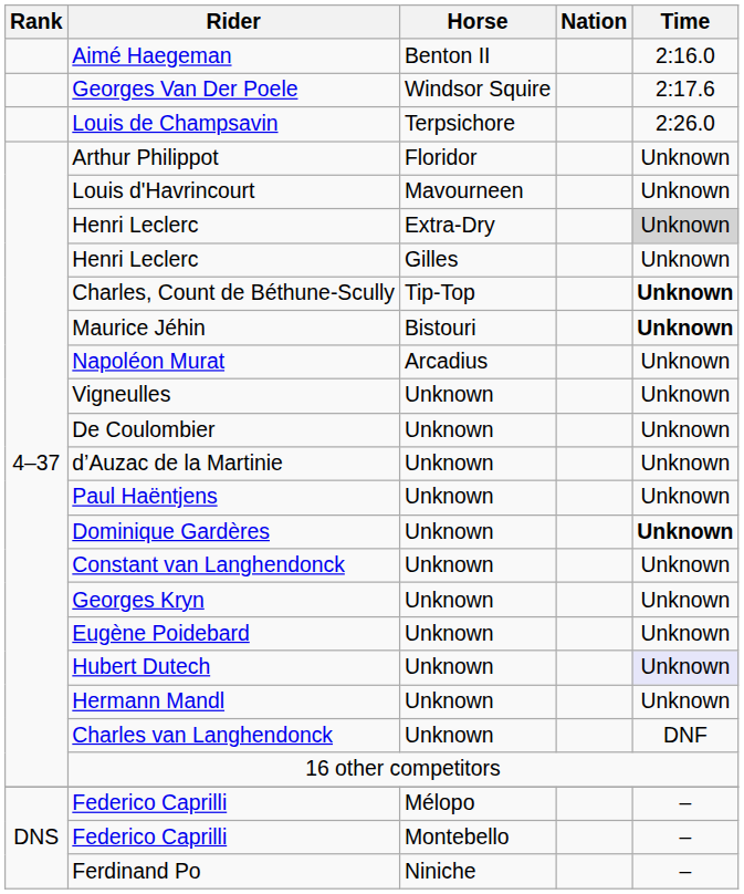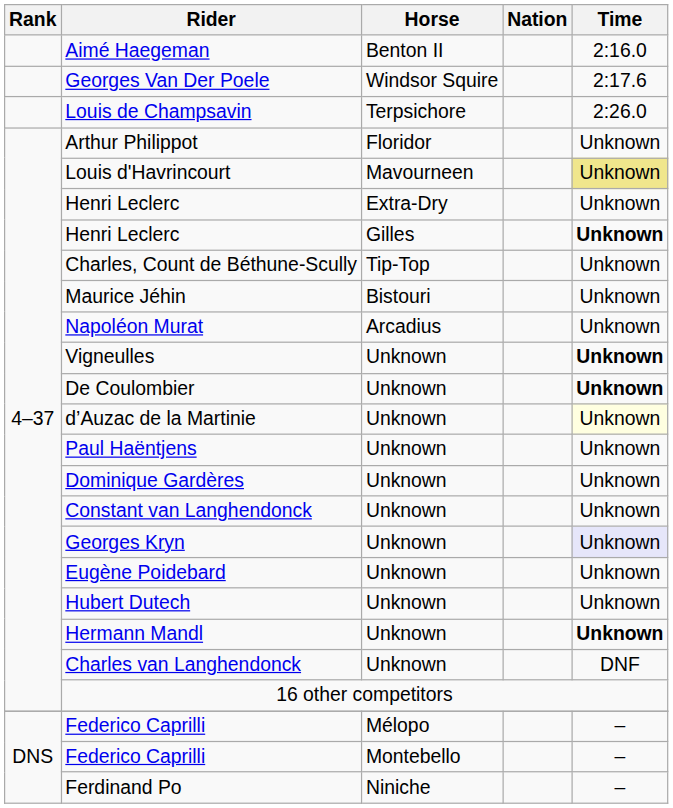Louis d'Havrincourt | Time: no background -> khaki background
Henri Leclerc / Extra-Dry | Time: lightgrey background -> no background
Henri Leclerc / Gilles | Time: normal -> bold
Charles, Count de Béthune-Scully | Time: bold -> normal
Maurice Jéhin | Time: bold -> normal
Vigneulles | Time: normal -> bold
De Coulombier | Time: normal -> bold
d’Auzac de la Martinie | Time: no background -> lightyellow background
Dominique Gardères | Time: bold -> normal
Georges Kryn | Time: no background -> lavender background
Hubert Dutech | Time: lavender background -> no background
Hermann Mandl | Time: normal -> bold
